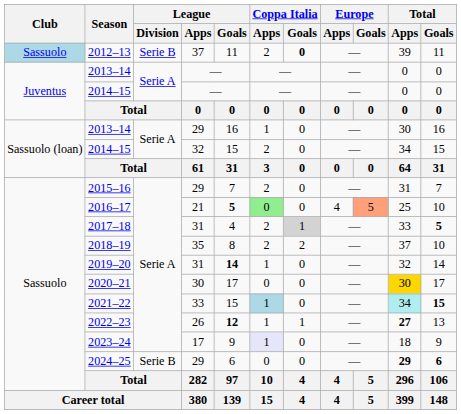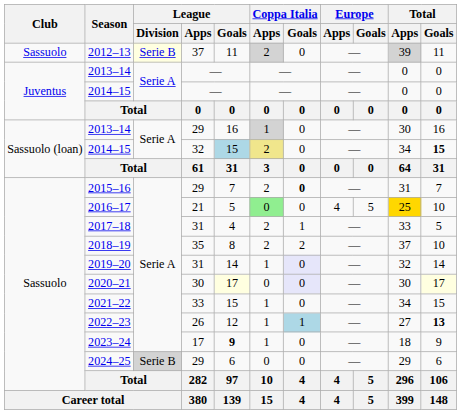2012–13 | Club: lightblue background -> no background
2012–13 | League / Division: no background -> lightyellow background
2012–13 | Coppa Italia / Apps: no background -> lightgrey background
2012–13 | Coppa Italia / Goals: bold -> normal
2012–13 | Total / Apps: no background -> lightgrey background
2013–14 / 29 | Coppa Italia / Apps: no background -> lightgrey background
2014–15 / 32 | League / Goals: no background -> lightblue background
2014–15 / 32 | Coppa Italia / Apps: no background -> khaki background
2014–15 / 32 | Total / Goals: normal -> bold
2015–16 | Coppa Italia / Goals: normal -> bold
2016–17 | League / Goals: bold -> normal
2016–17 | Europe / Goals: lightsalmon background -> no background
2016–17 | Total / Apps: no background -> gold background
2017–18 | Coppa Italia / Goals: lightgrey background -> no background
2017–18 | Total / Goals: bold -> normal
2019–20 | League / Goals: bold -> normal
2019–20 | Coppa Italia / Goals: no background -> lavender background
2020–21 | League / Goals: no background -> lightyellow background
2020–21 | Coppa Italia / Goals: no background -> lavender background
2020–21 | Total / Apps: gold background -> no background
2020–21 | Total / Goals: no background -> lightyellow background
2021–22 | Coppa Italia / Apps: lightblue background -> no background
2021–22 | Total / Apps: paleturquoise background -> no background
2021–22 | Total / Goals: bold -> normal
2022–23 | League / Goals: bold -> normal
2022–23 | Coppa Italia / Goals: no background -> lightblue background
2022–23 | Total / Apps: bold -> normal
2022–23 | Total / Goals: normal -> bold
2023–24 | League / Goals: normal -> bold
2023–24 | Coppa Italia / Apps: lavender background -> no background
2024–25 | League / Division: no background -> lightgrey background
2024–25 | Total / Apps: bold -> normal
2024–25 | Total / Goals: bold -> normal
